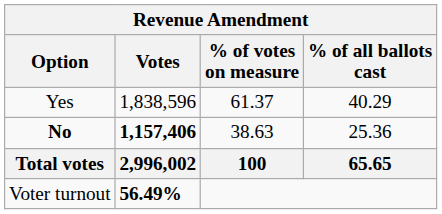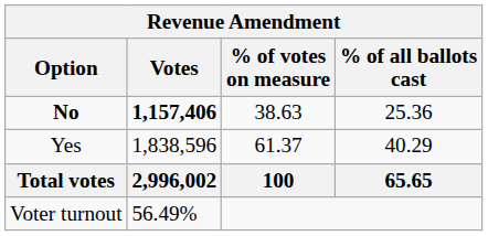rows swapped: Yes <-> No
Voter turnout | Votes: bold -> normal
